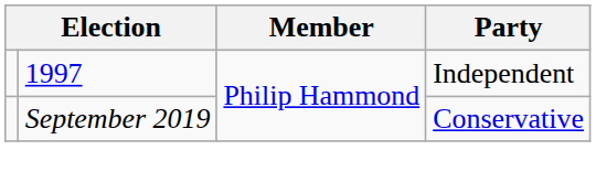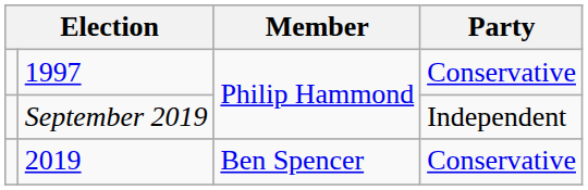1997 | Party: Independent -> Conservative
September 2019 | Party: Conservative -> Independent
+ row: 2019 | Ben Spencer | Conservative
